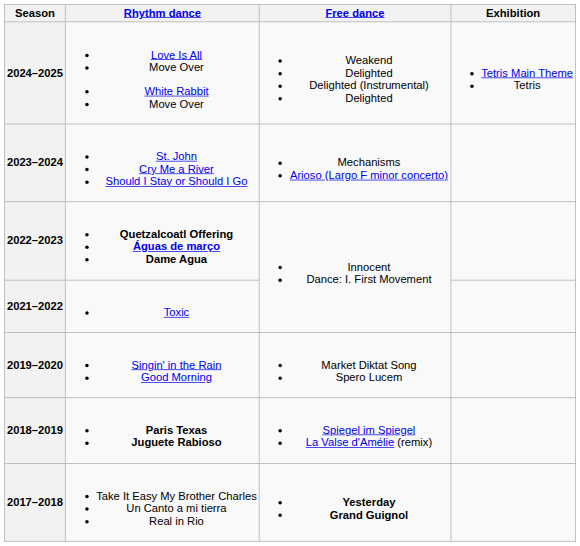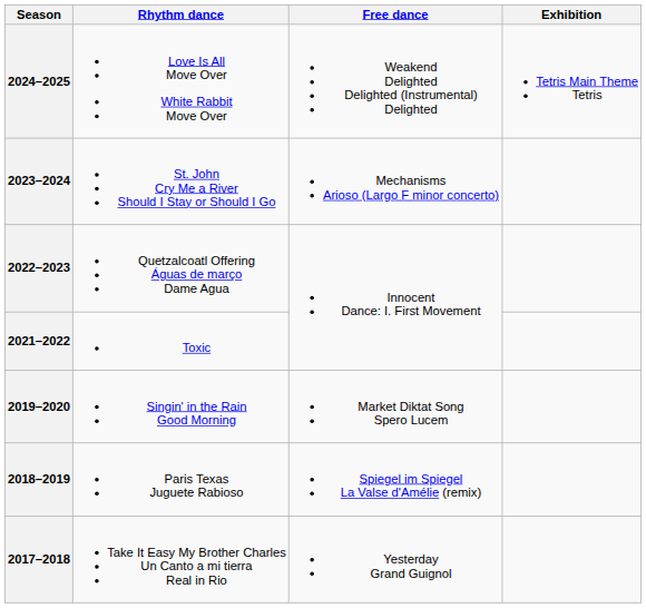2022–2023 | Rhythm dance: bold -> normal
2018–2019 | Rhythm dance: bold -> normal
2017–2018 | Free dance: bold -> normal
